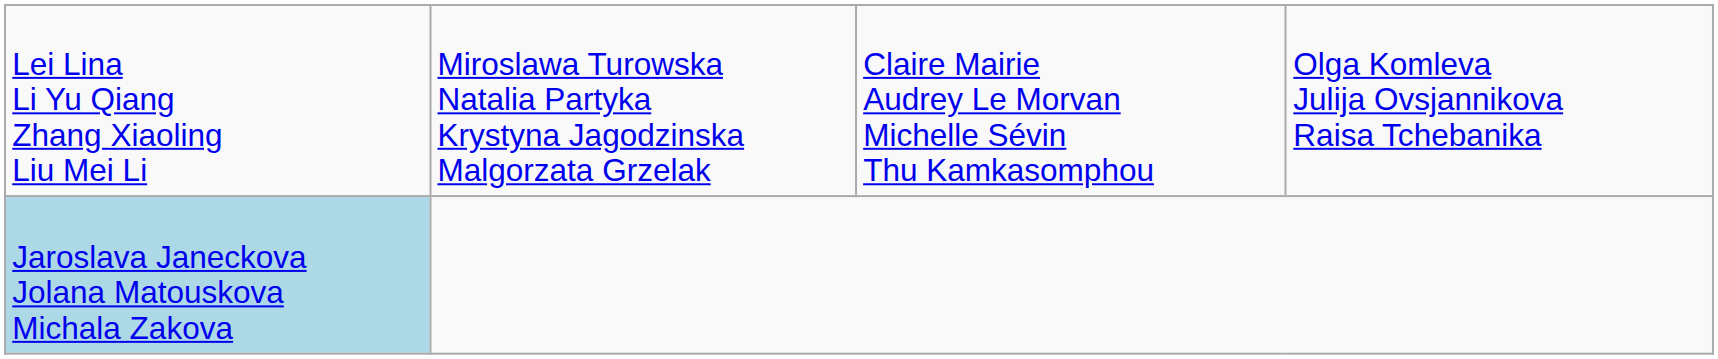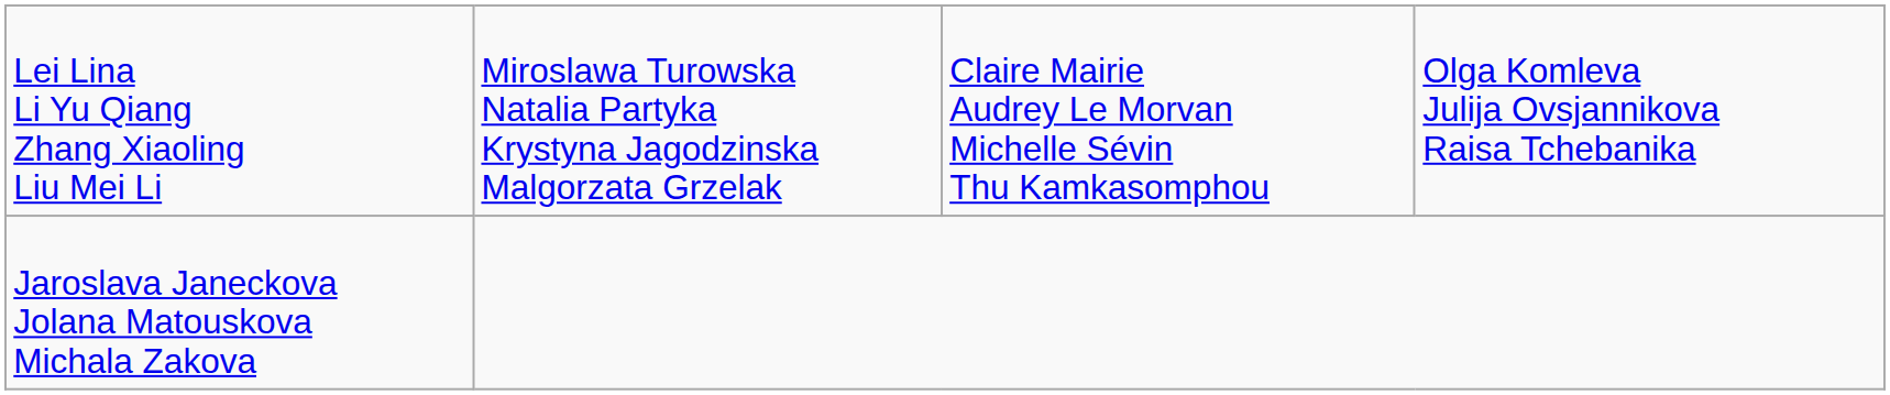Jaroslava Janeckova Jolana Matouskova Michala Zakova | column 1: lightblue background -> no background
